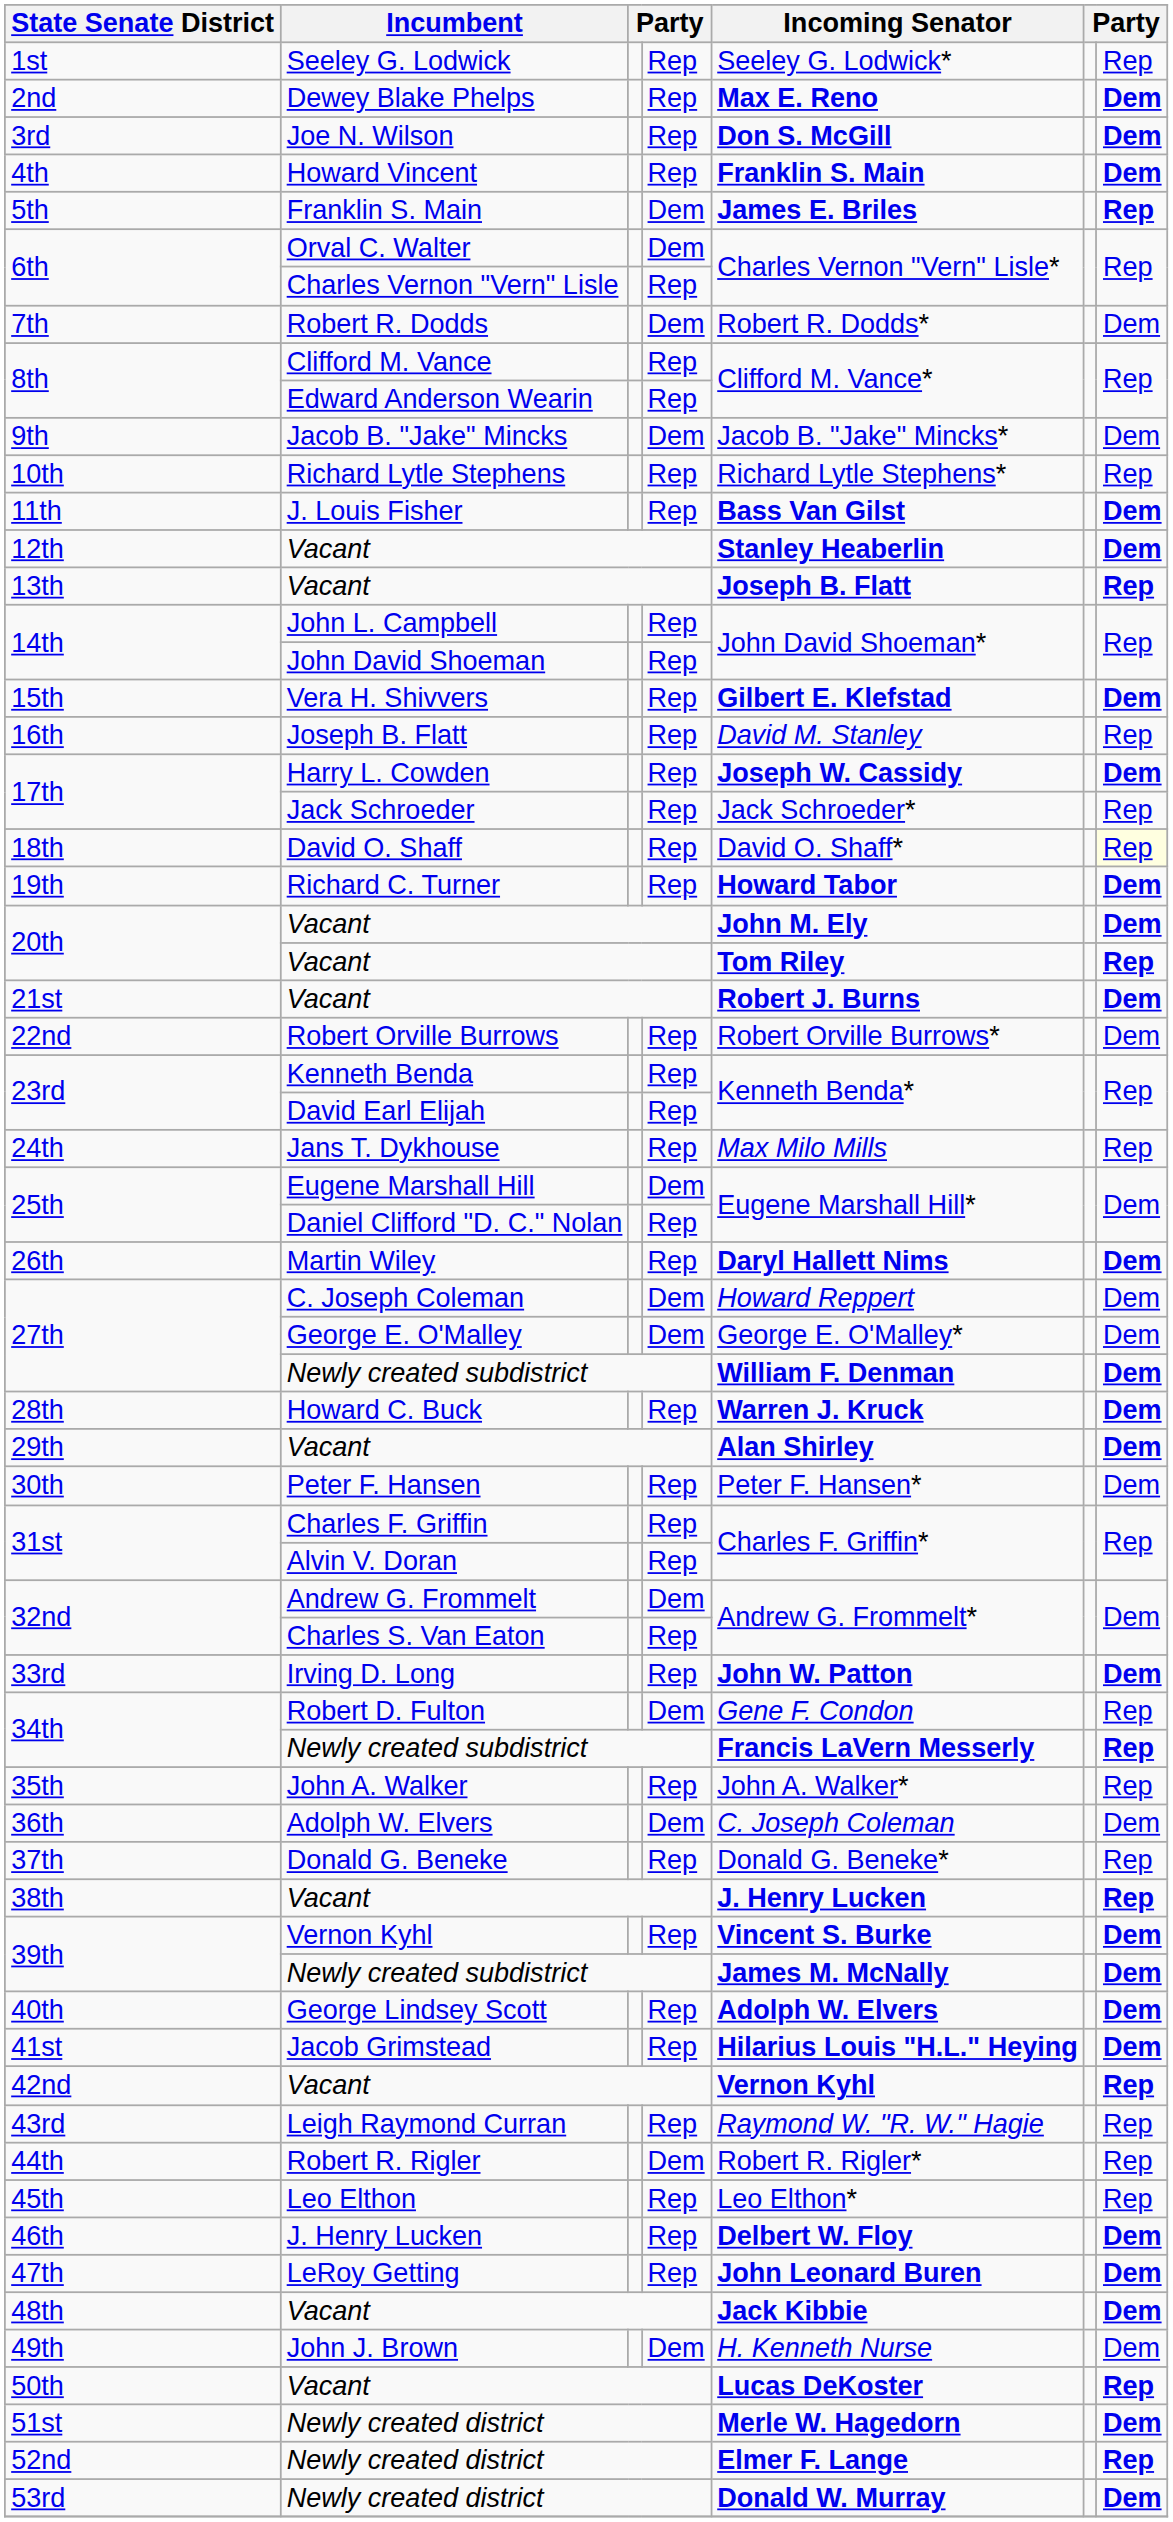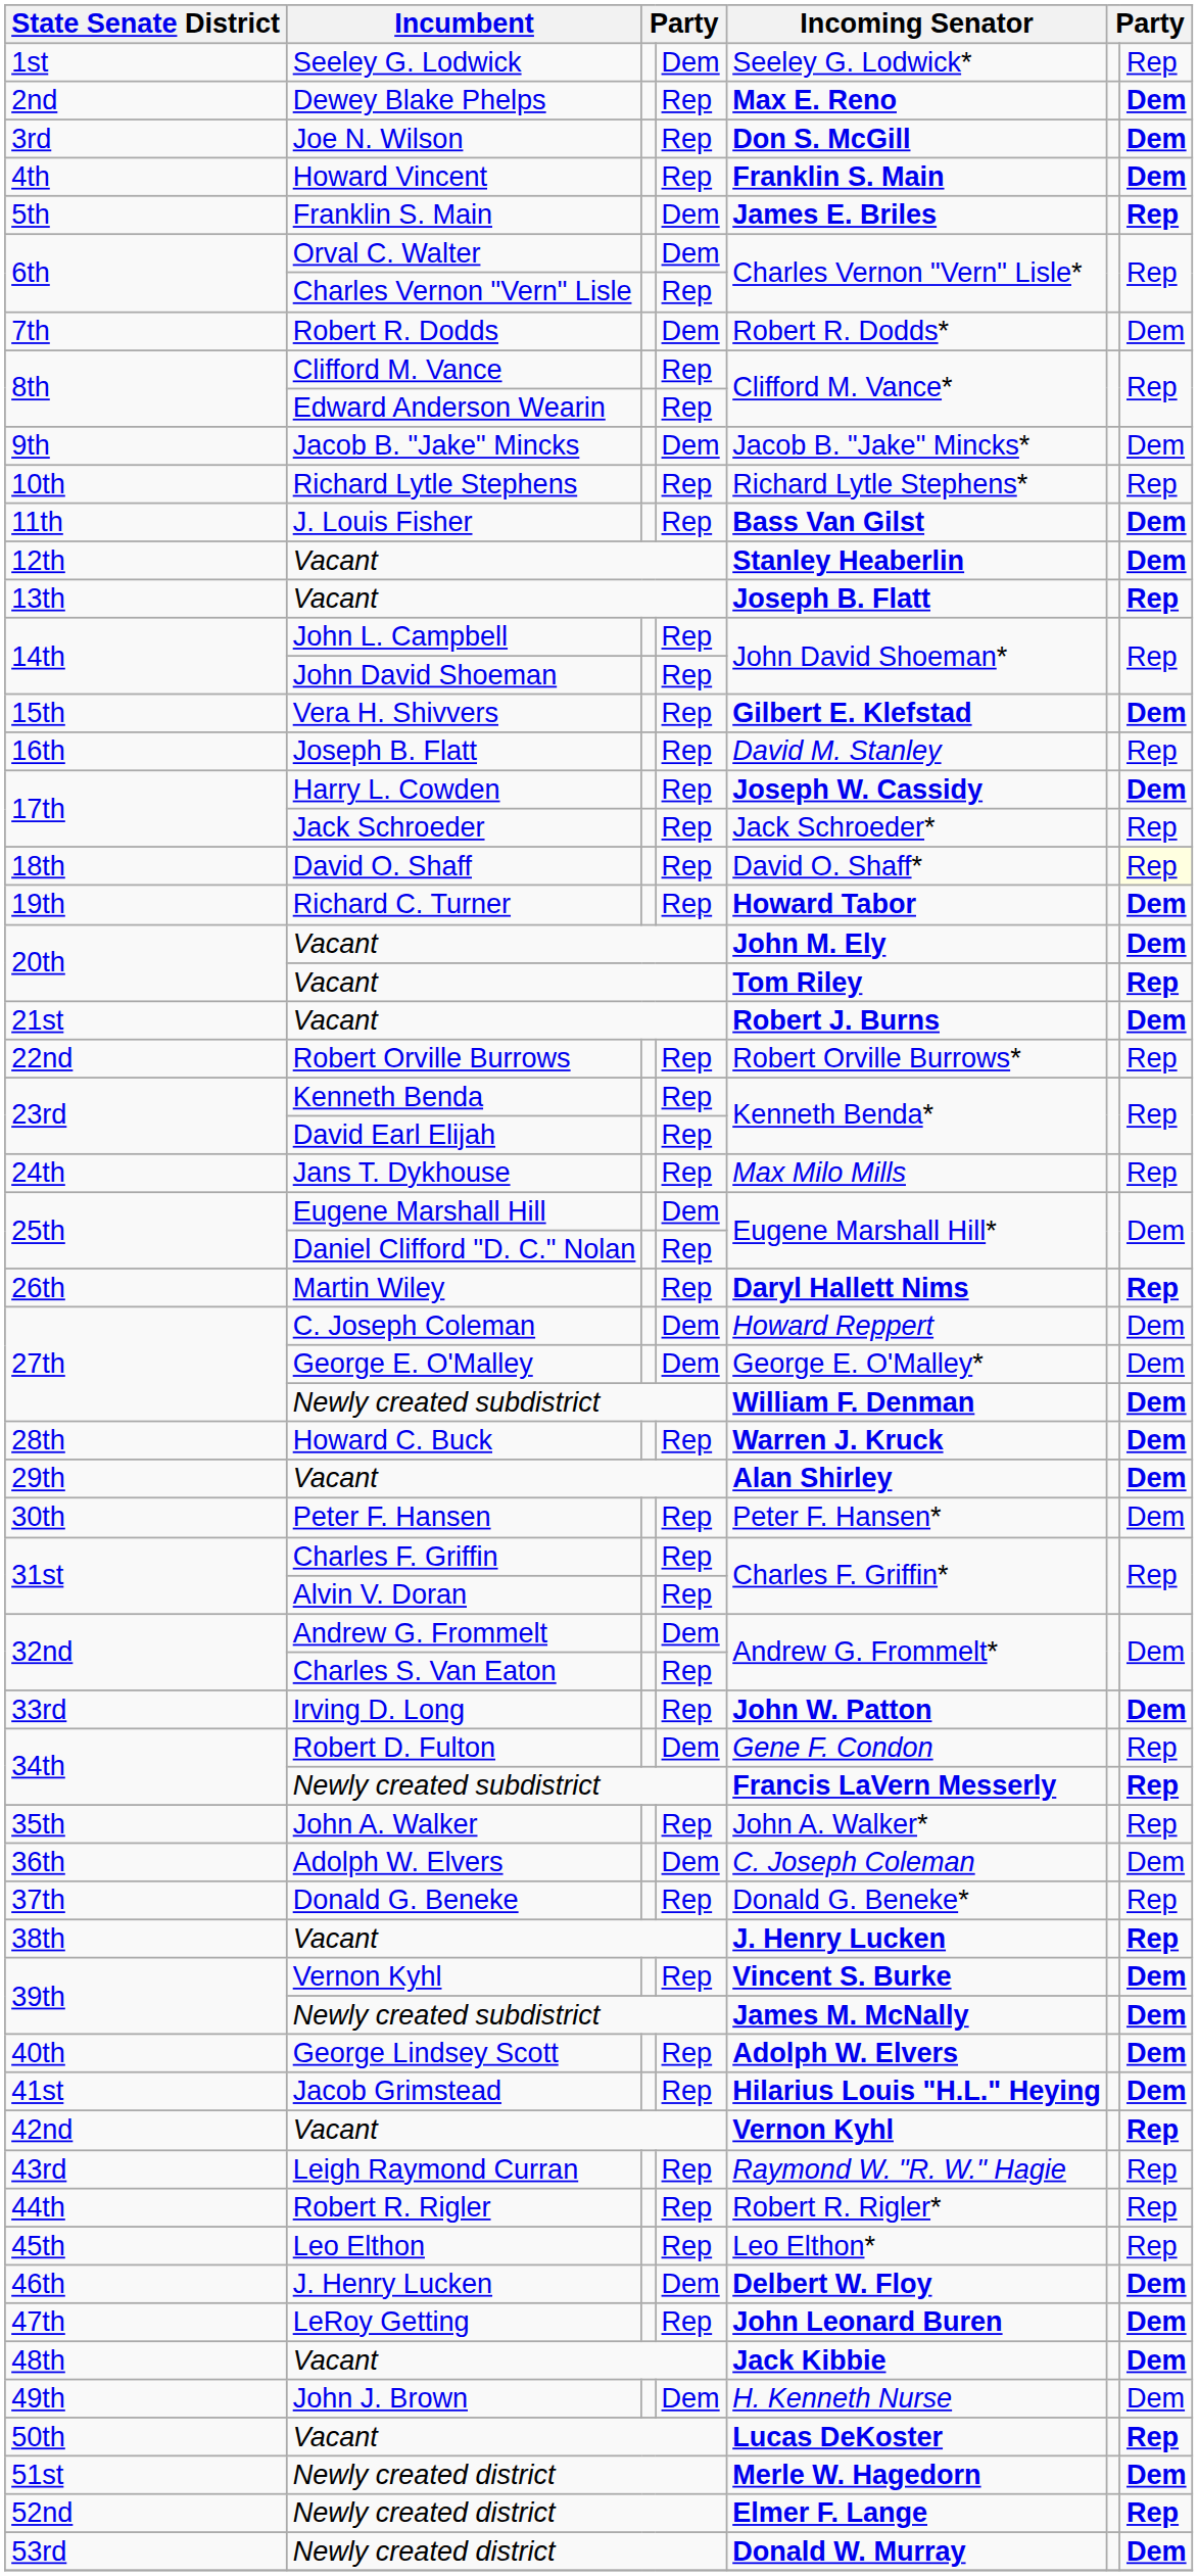1st | column 4: Rep -> Dem
22nd | column 7: Dem -> Rep
26th | column 7: Dem -> Rep
44th | column 4: Dem -> Rep
46th | column 4: Rep -> Dem
